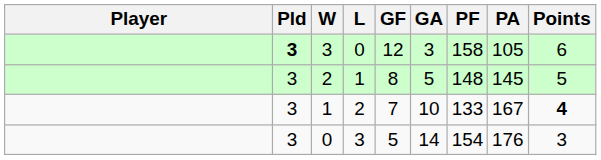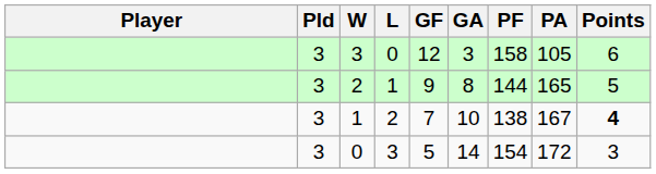row 2 | Pld: bold -> normal
row 3 | GF: 8 -> 9
row 3 | GA: 5 -> 8
row 3 | PF: 148 -> 144
row 3 | PA: 145 -> 165
row 4 | PF: 133 -> 138
row 5 | PA: 176 -> 172
